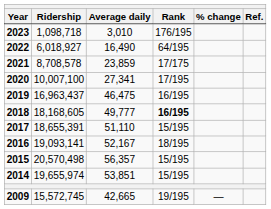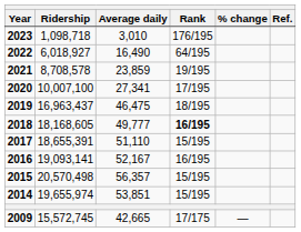2021 | Rank: 17/175 -> 19/195
2019 | Rank: 16/195 -> 18/195
2016 | Rank: 18/195 -> 16/195
2009 | Rank: 19/195 -> 17/175
